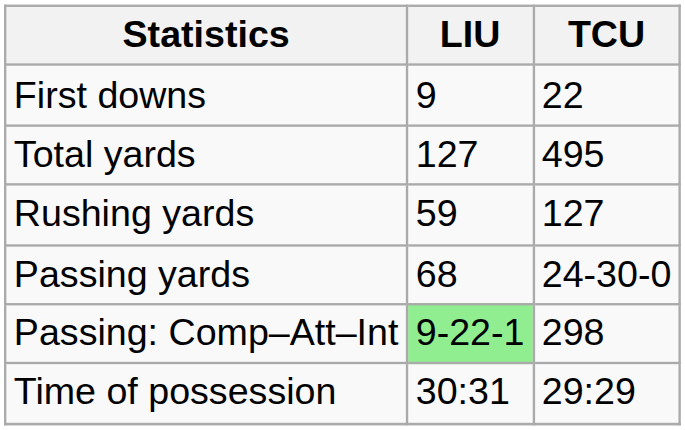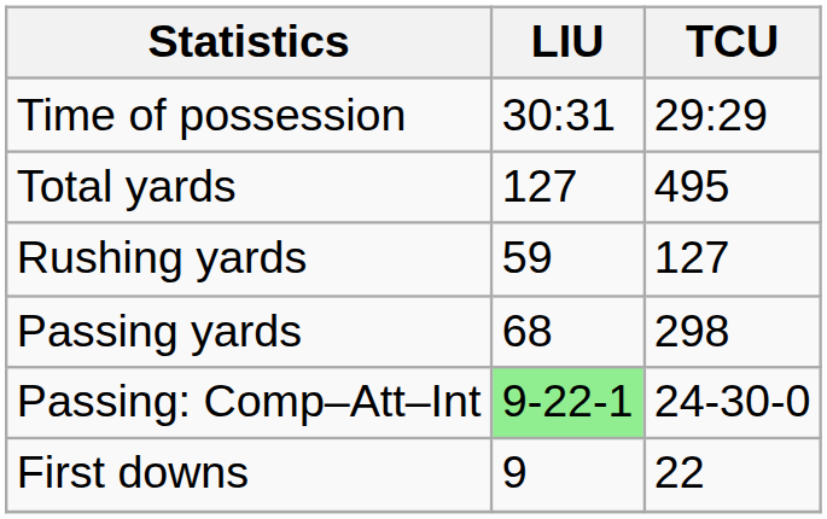rows swapped: First downs <-> Time of possession
Passing yards | TCU: 24-30-0 -> 298
Passing: Comp–Att–Int | TCU: 298 -> 24-30-0
